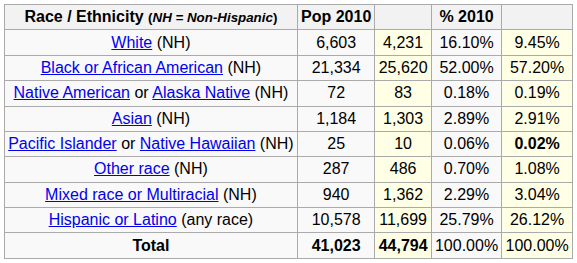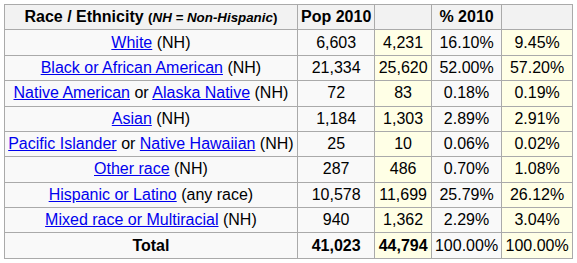Pacific Islander or Native Hawaiian (NH) | column 5: bold -> normal
rows swapped: Mixed race or Multiracial (NH) <-> Hispanic or Latino (any race)
